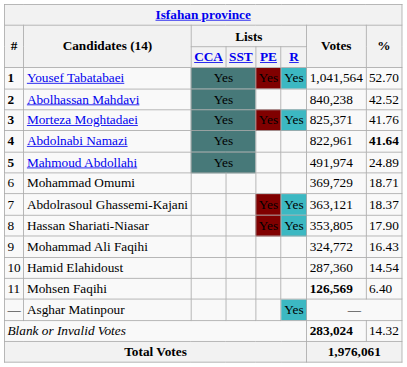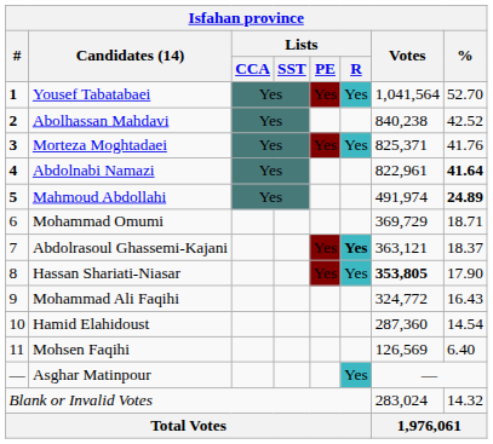Mahmoud Abdollahi | %: normal -> bold
Abdolrasoul Ghassemi-Kajani | Lists / R: normal -> bold
Hassan Shariati-Niasar | Votes: normal -> bold
Mohsen Faqihi | Votes: bold -> normal
Blank or Invalid Votes | Votes: bold -> normal
